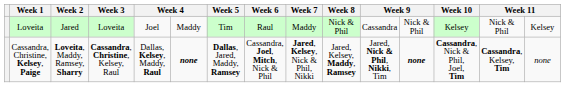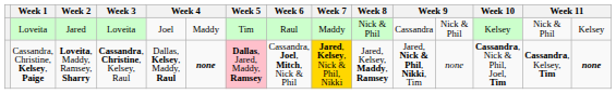Cassandra, Christine, Kelsey, Paige | Week 5: no background -> pink background
Cassandra, Christine, Kelsey, Paige | Week 7: no background -> gold background
Cassandra, Christine, Kelsey, Paige | column 12: bold -> normal
Cassandra, Christine, Kelsey, Paige | column 15: normal -> bold
